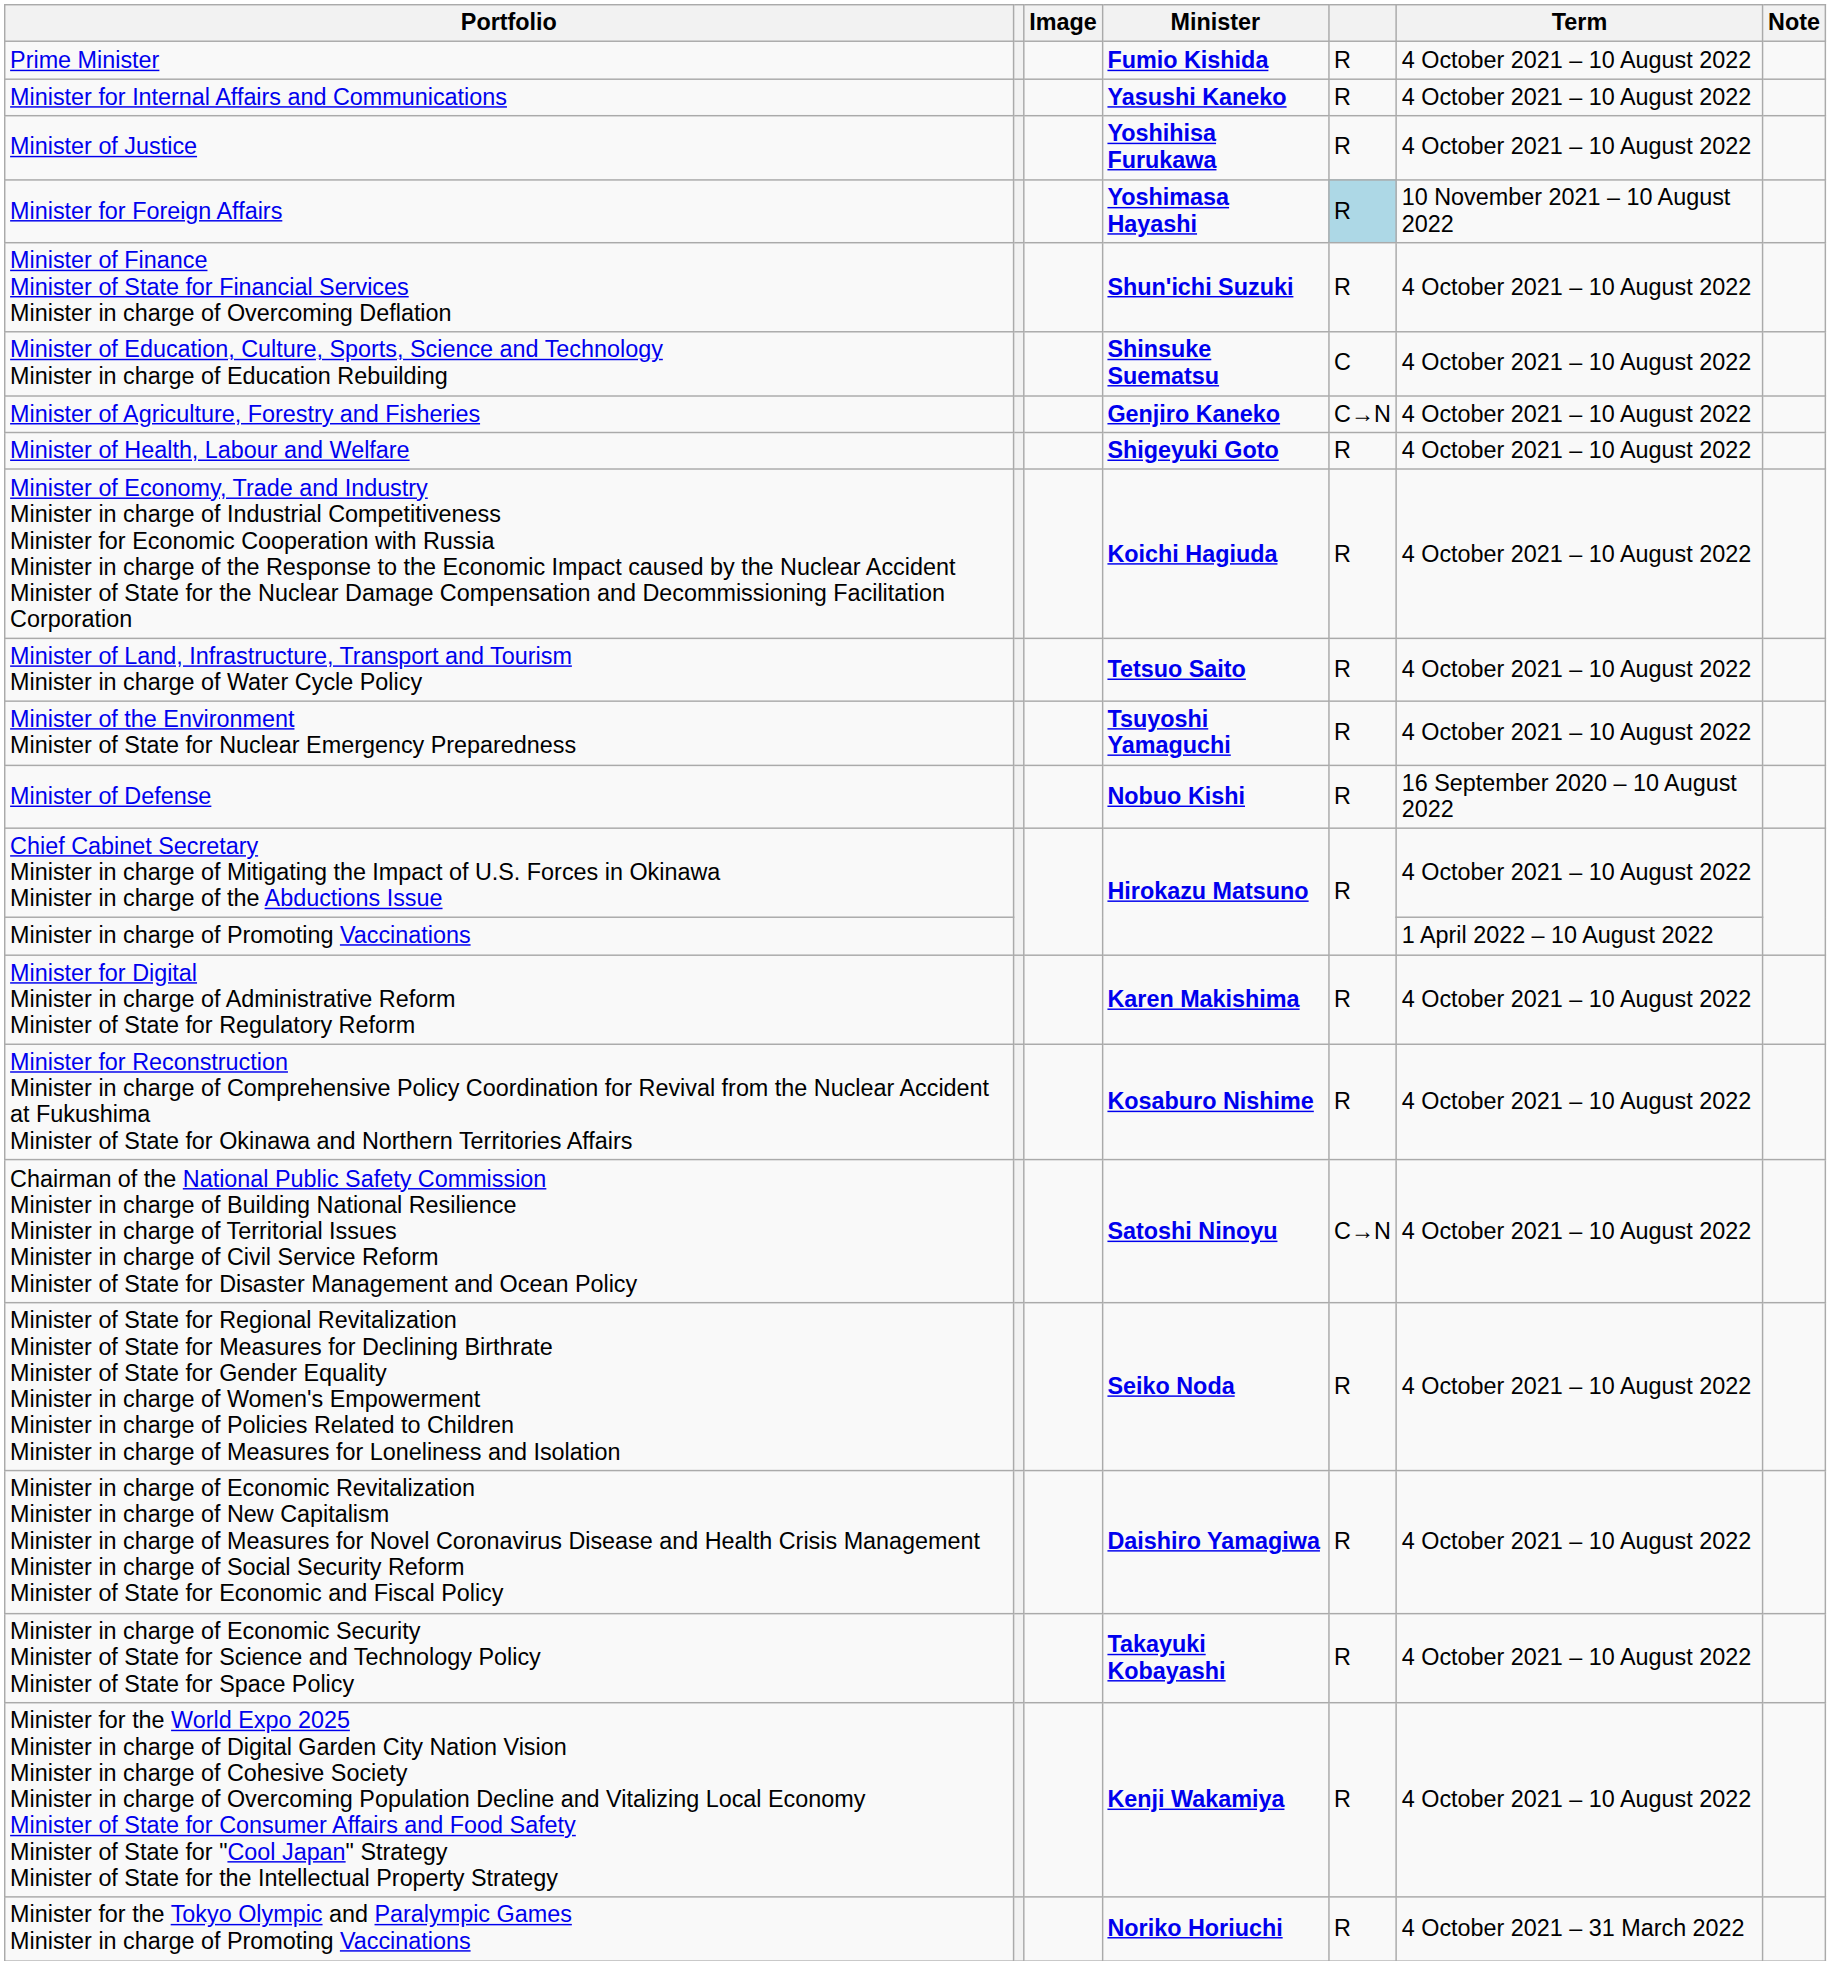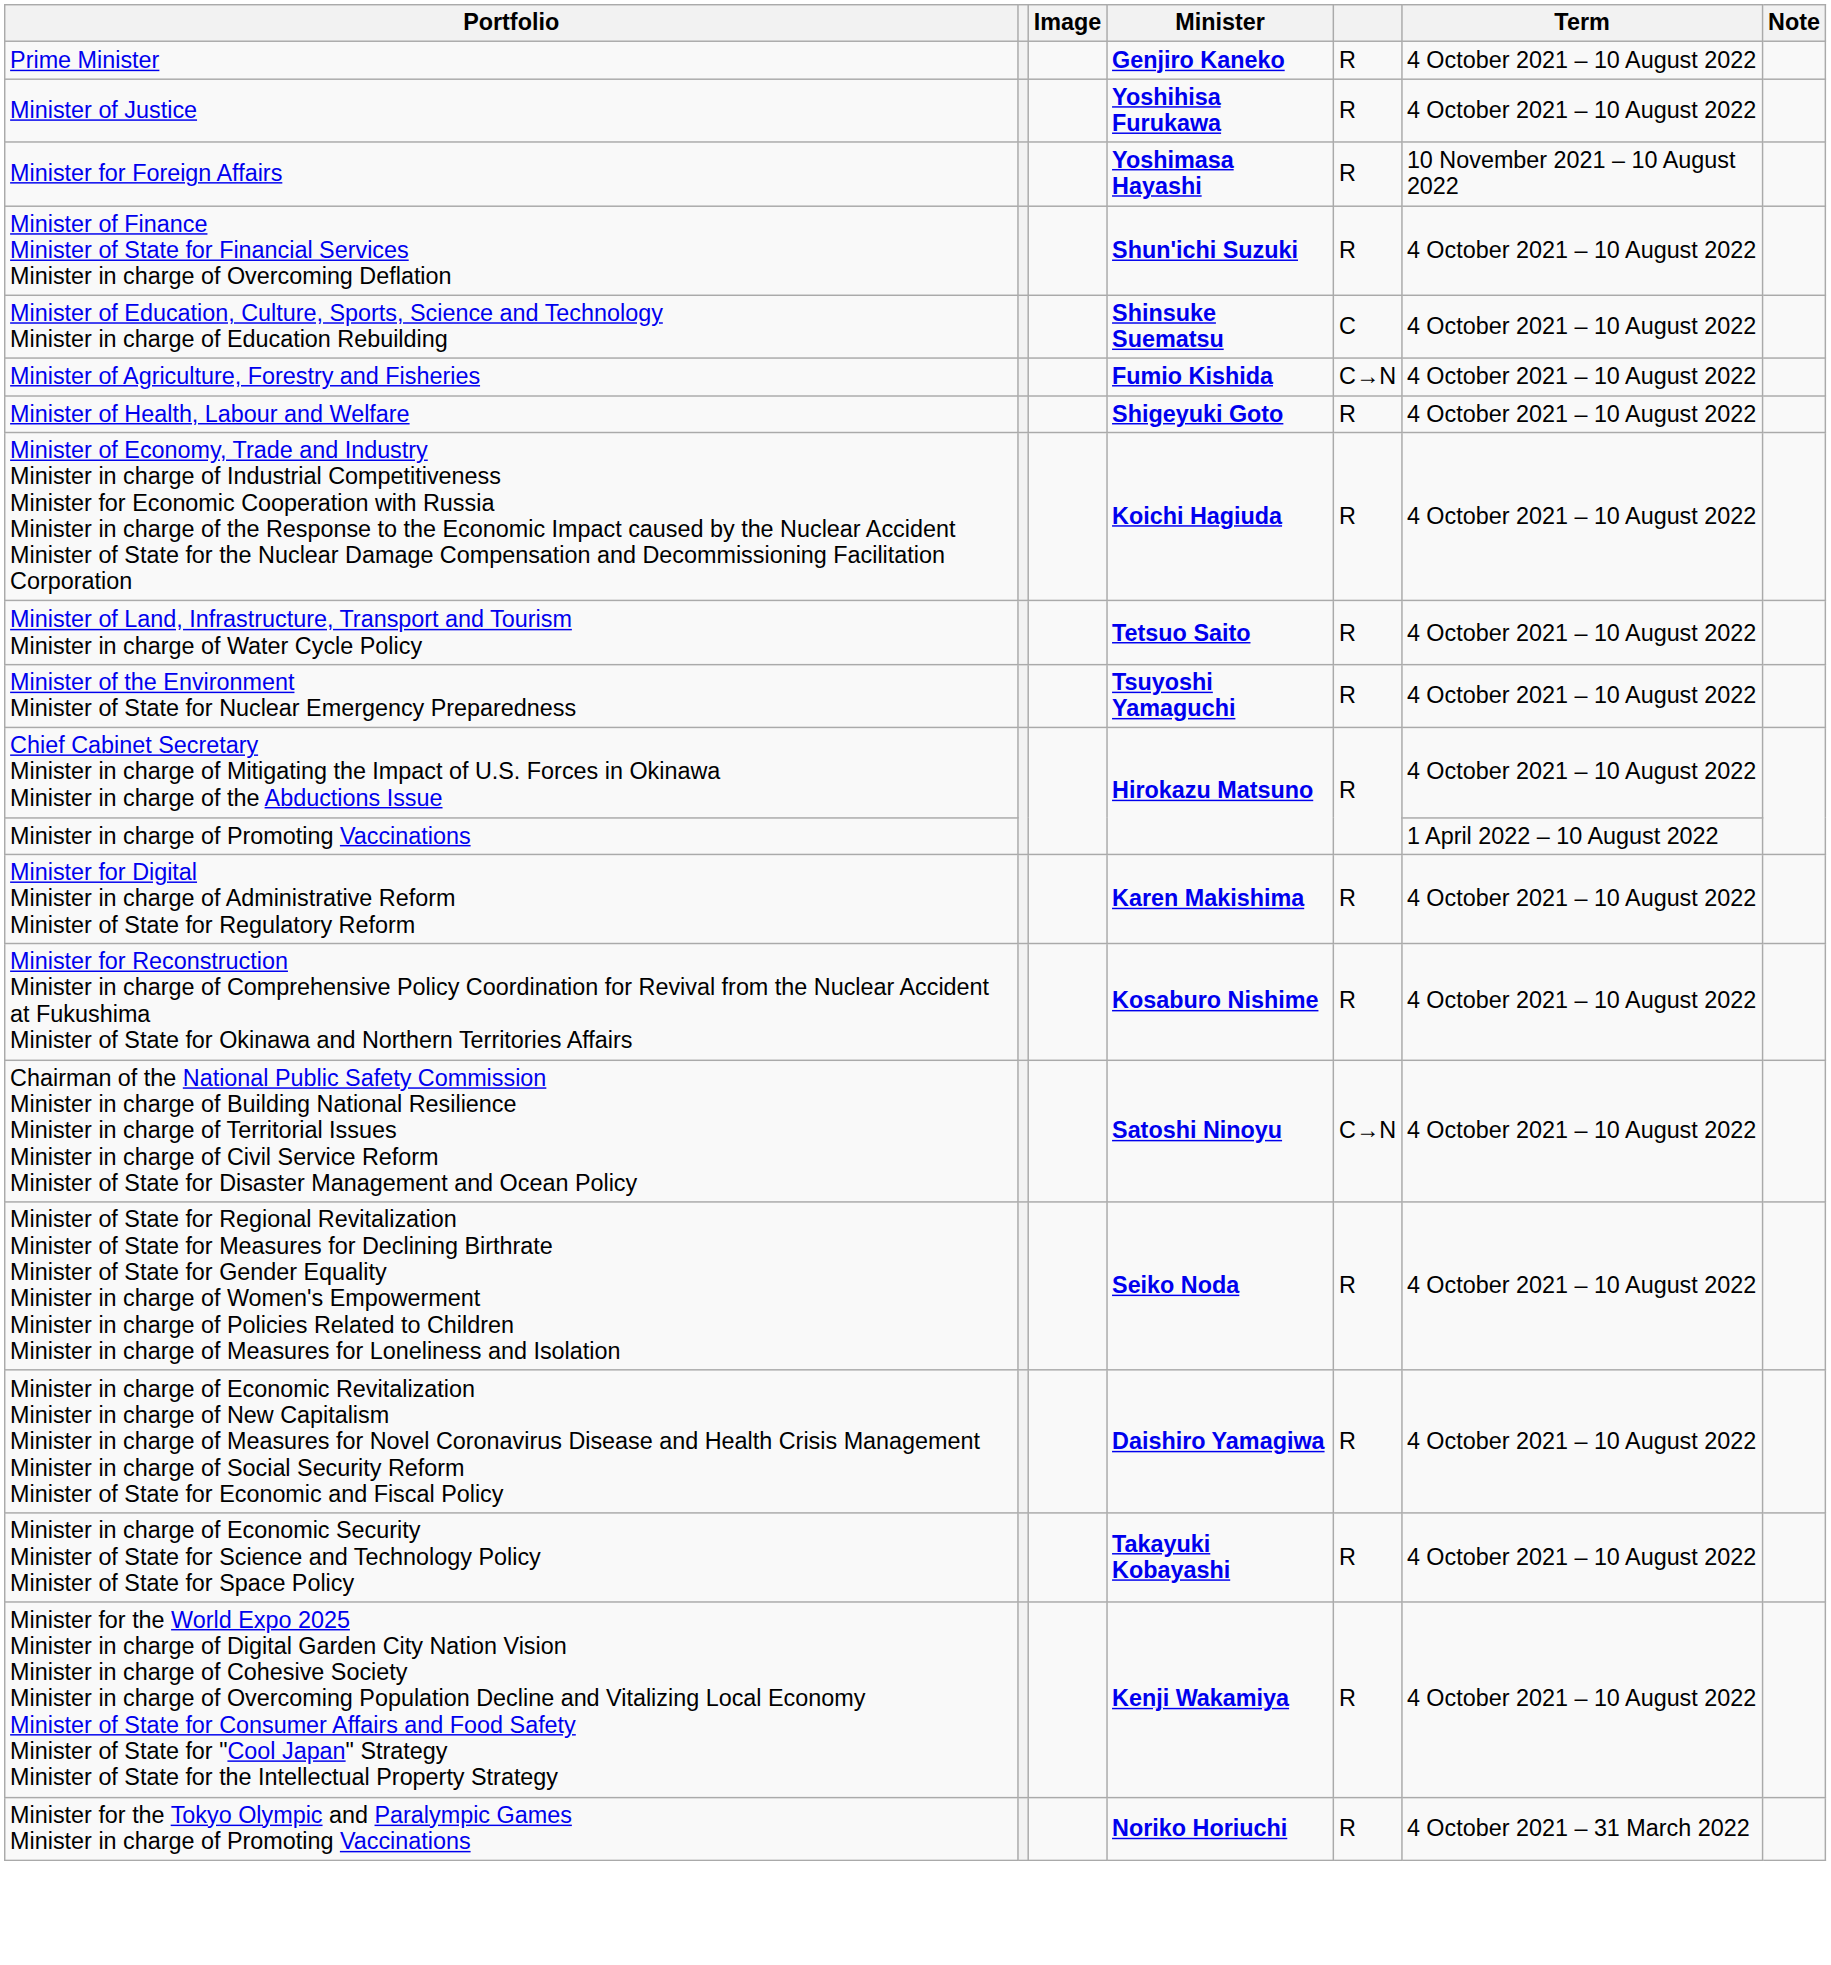Prime Minister | Minister: Fumio Kishida -> Genjiro Kaneko
- row: Minister for Internal Affairs and Communications | Yasushi Kaneko | R | 4 October 2021 – 10 August 2022
Minister for Foreign Affairs | column 5: lightblue background -> no background
Minister of Agriculture, Forestry and Fisheries | Minister: Genjiro Kaneko -> Fumio Kishida
- row: Minister of Defense | Nobuo Kishi | R | 16 September 2020 – 10 August 2022
